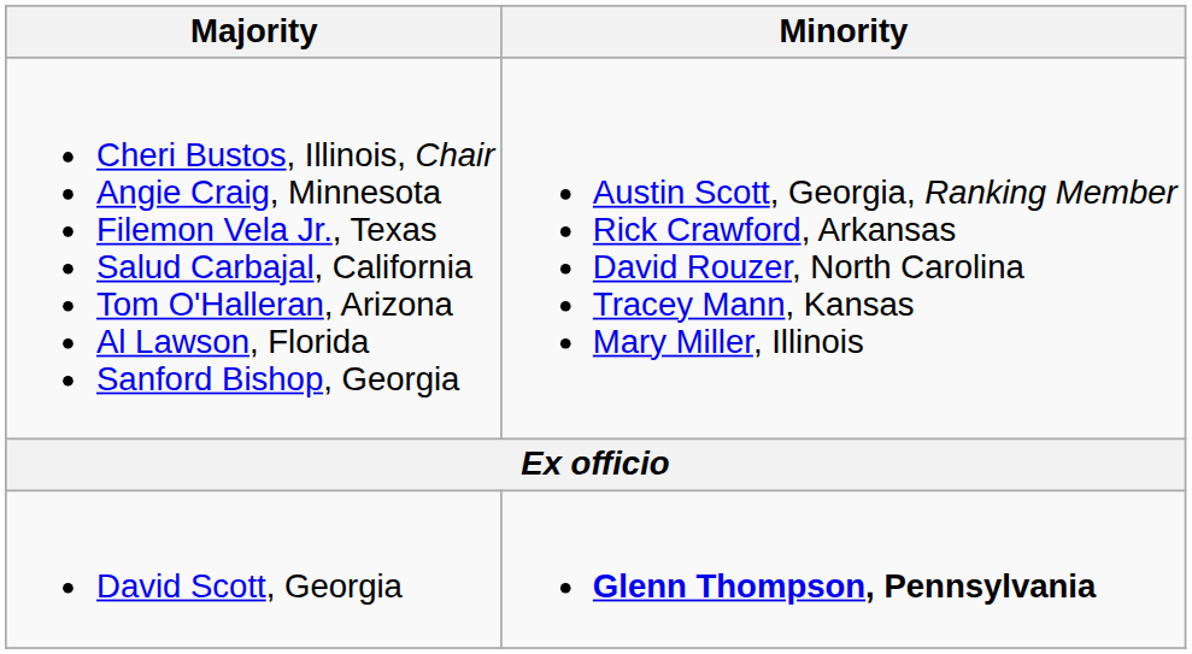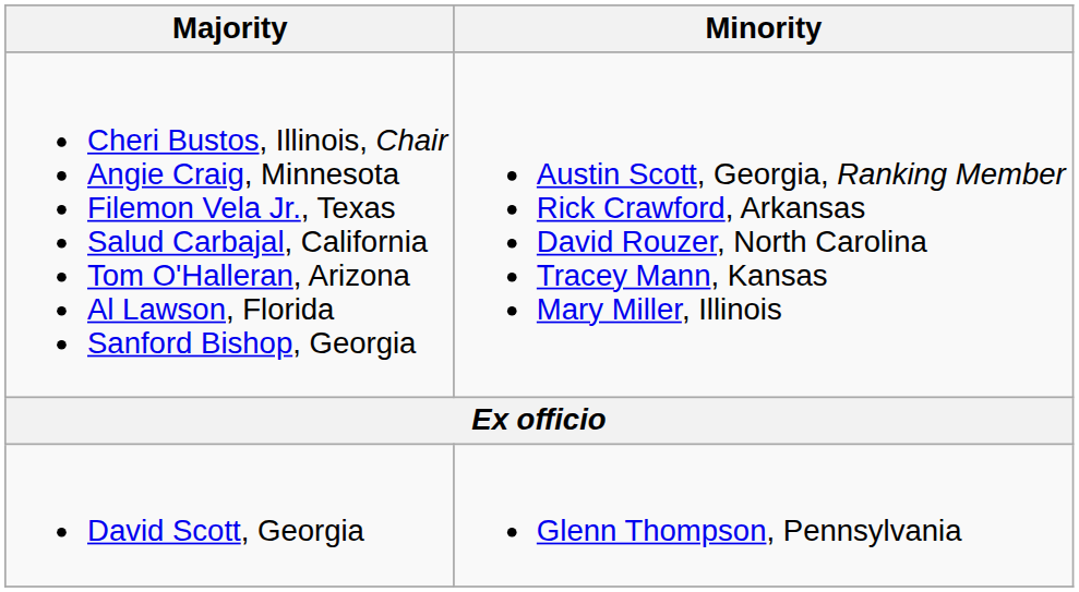David Scott, Georgia | Minority: bold -> normal
